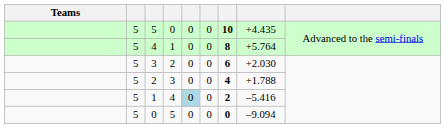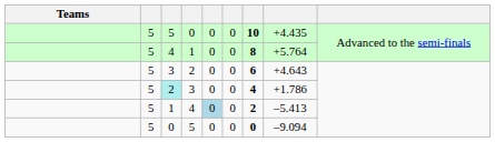row 4 | column 8: +2.030 -> +4.643
row 5 | column 3: no background -> paleturquoise background
row 5 | column 8: +1.788 -> +1.786
row 6 | column 8: –5.416 -> –5.413
